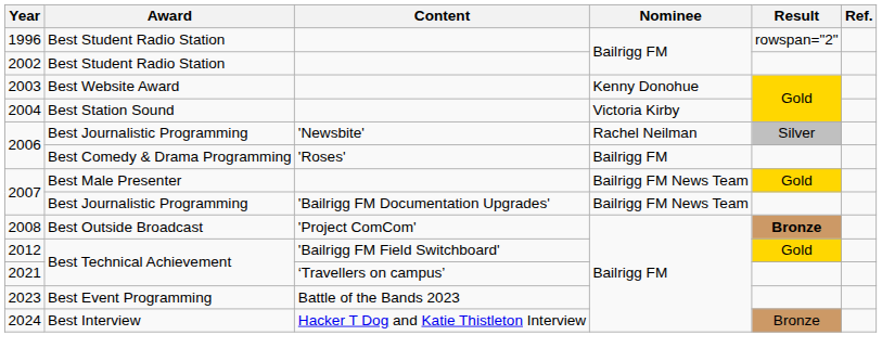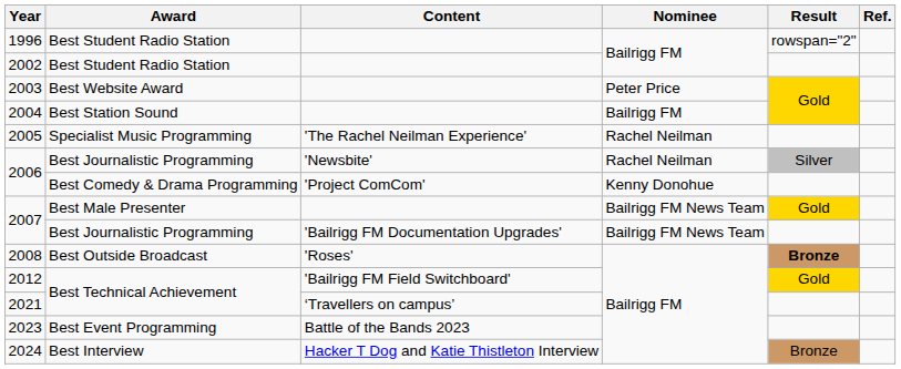2003 | Nominee: Kenny Donohue -> Peter Price
2004 | Nominee: Victoria Kirby -> Bailrigg FM
+ row: 2005 | Specialist Music Programming | 'The Rachel Neilman Experience' | Rachel Neilman
2006 / Best Comedy & Drama Programming | Content: 'Roses' -> 'Project ComCom'
2006 / Best Comedy & Drama Programming | Nominee: Bailrigg FM -> Kenny Donohue
2008 | Content: 'Project ComCom' -> 'Roses'
